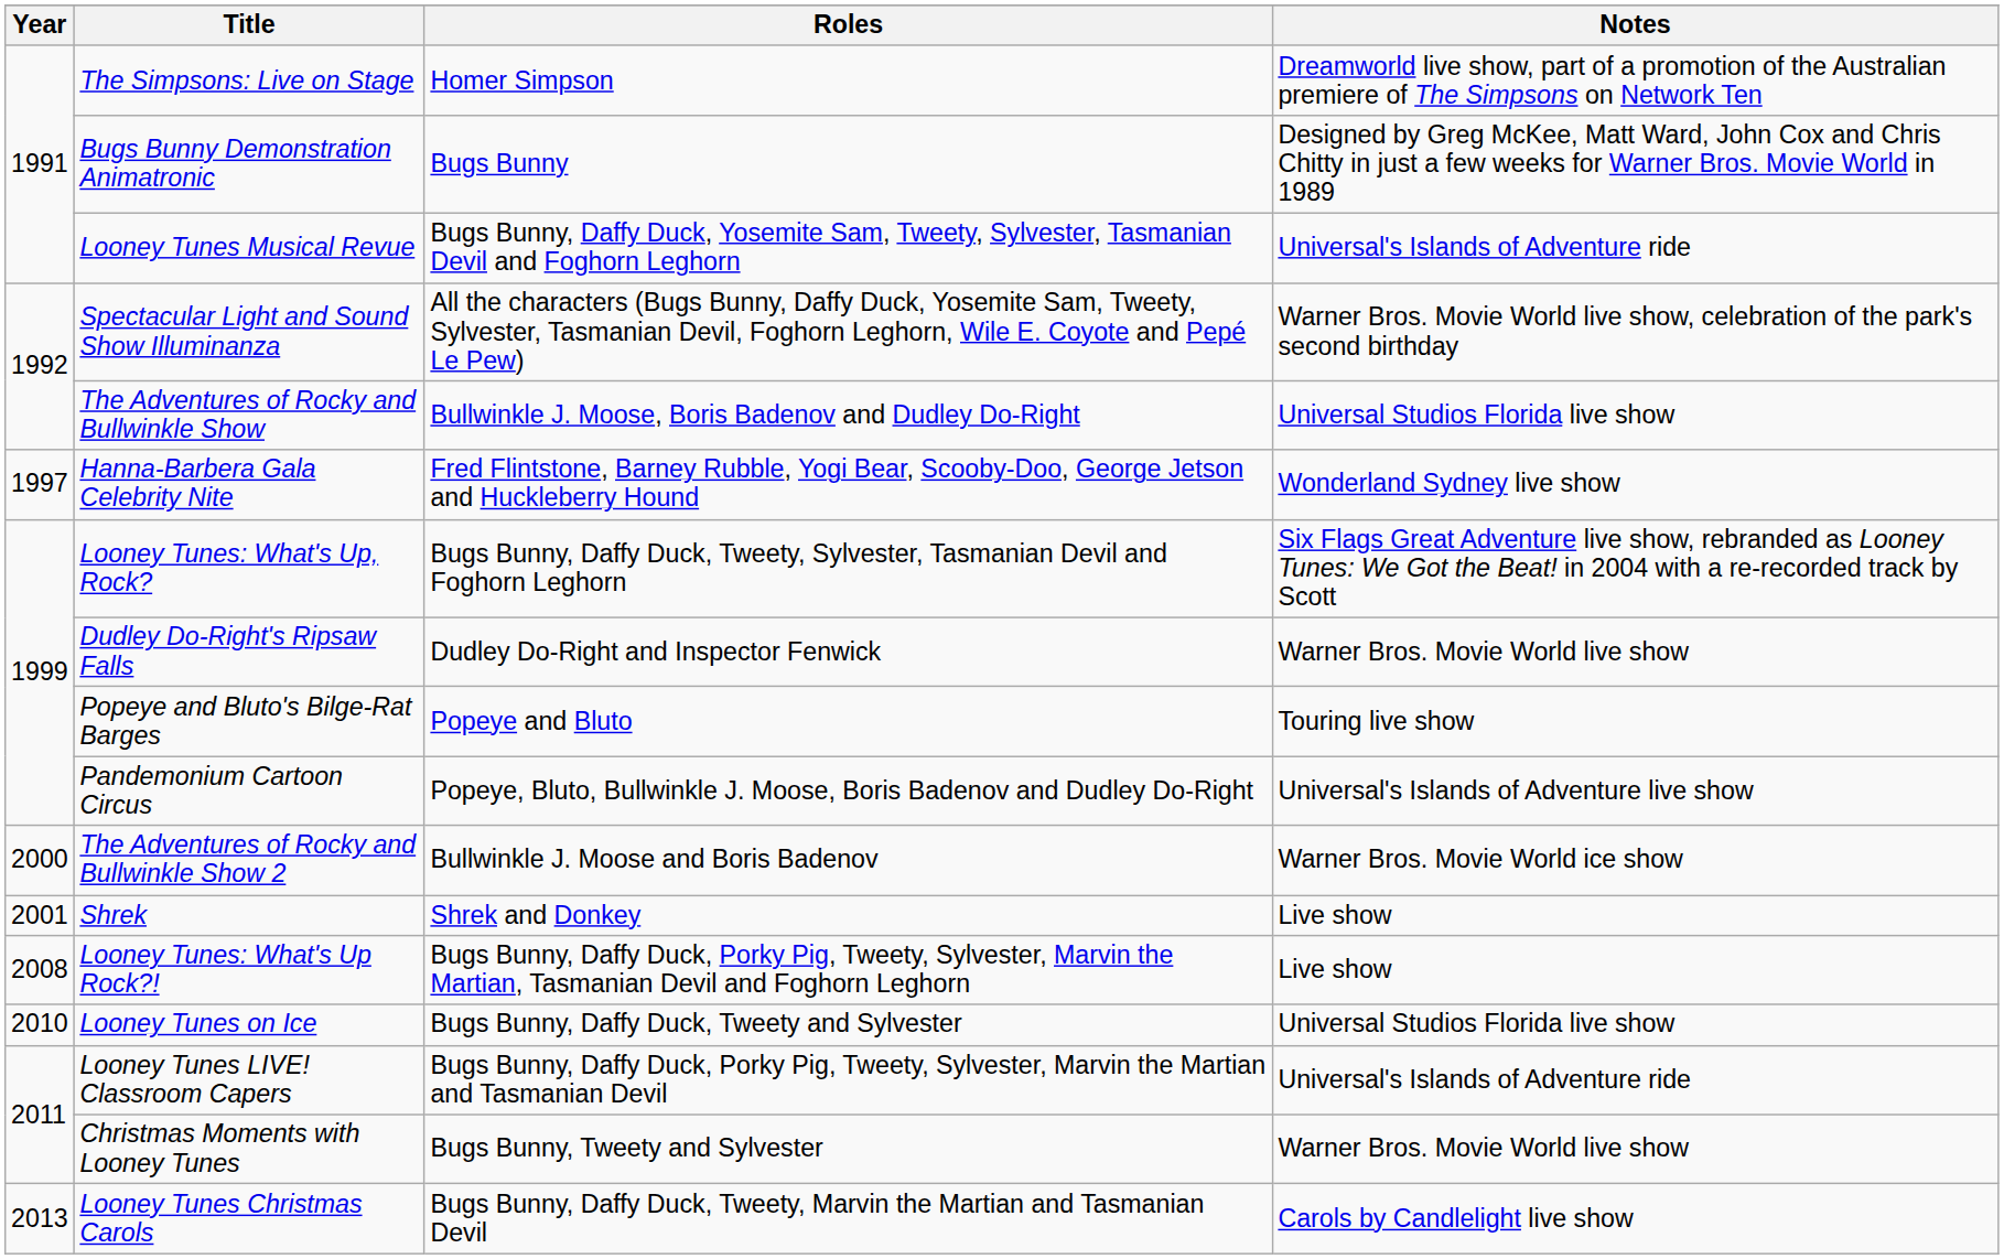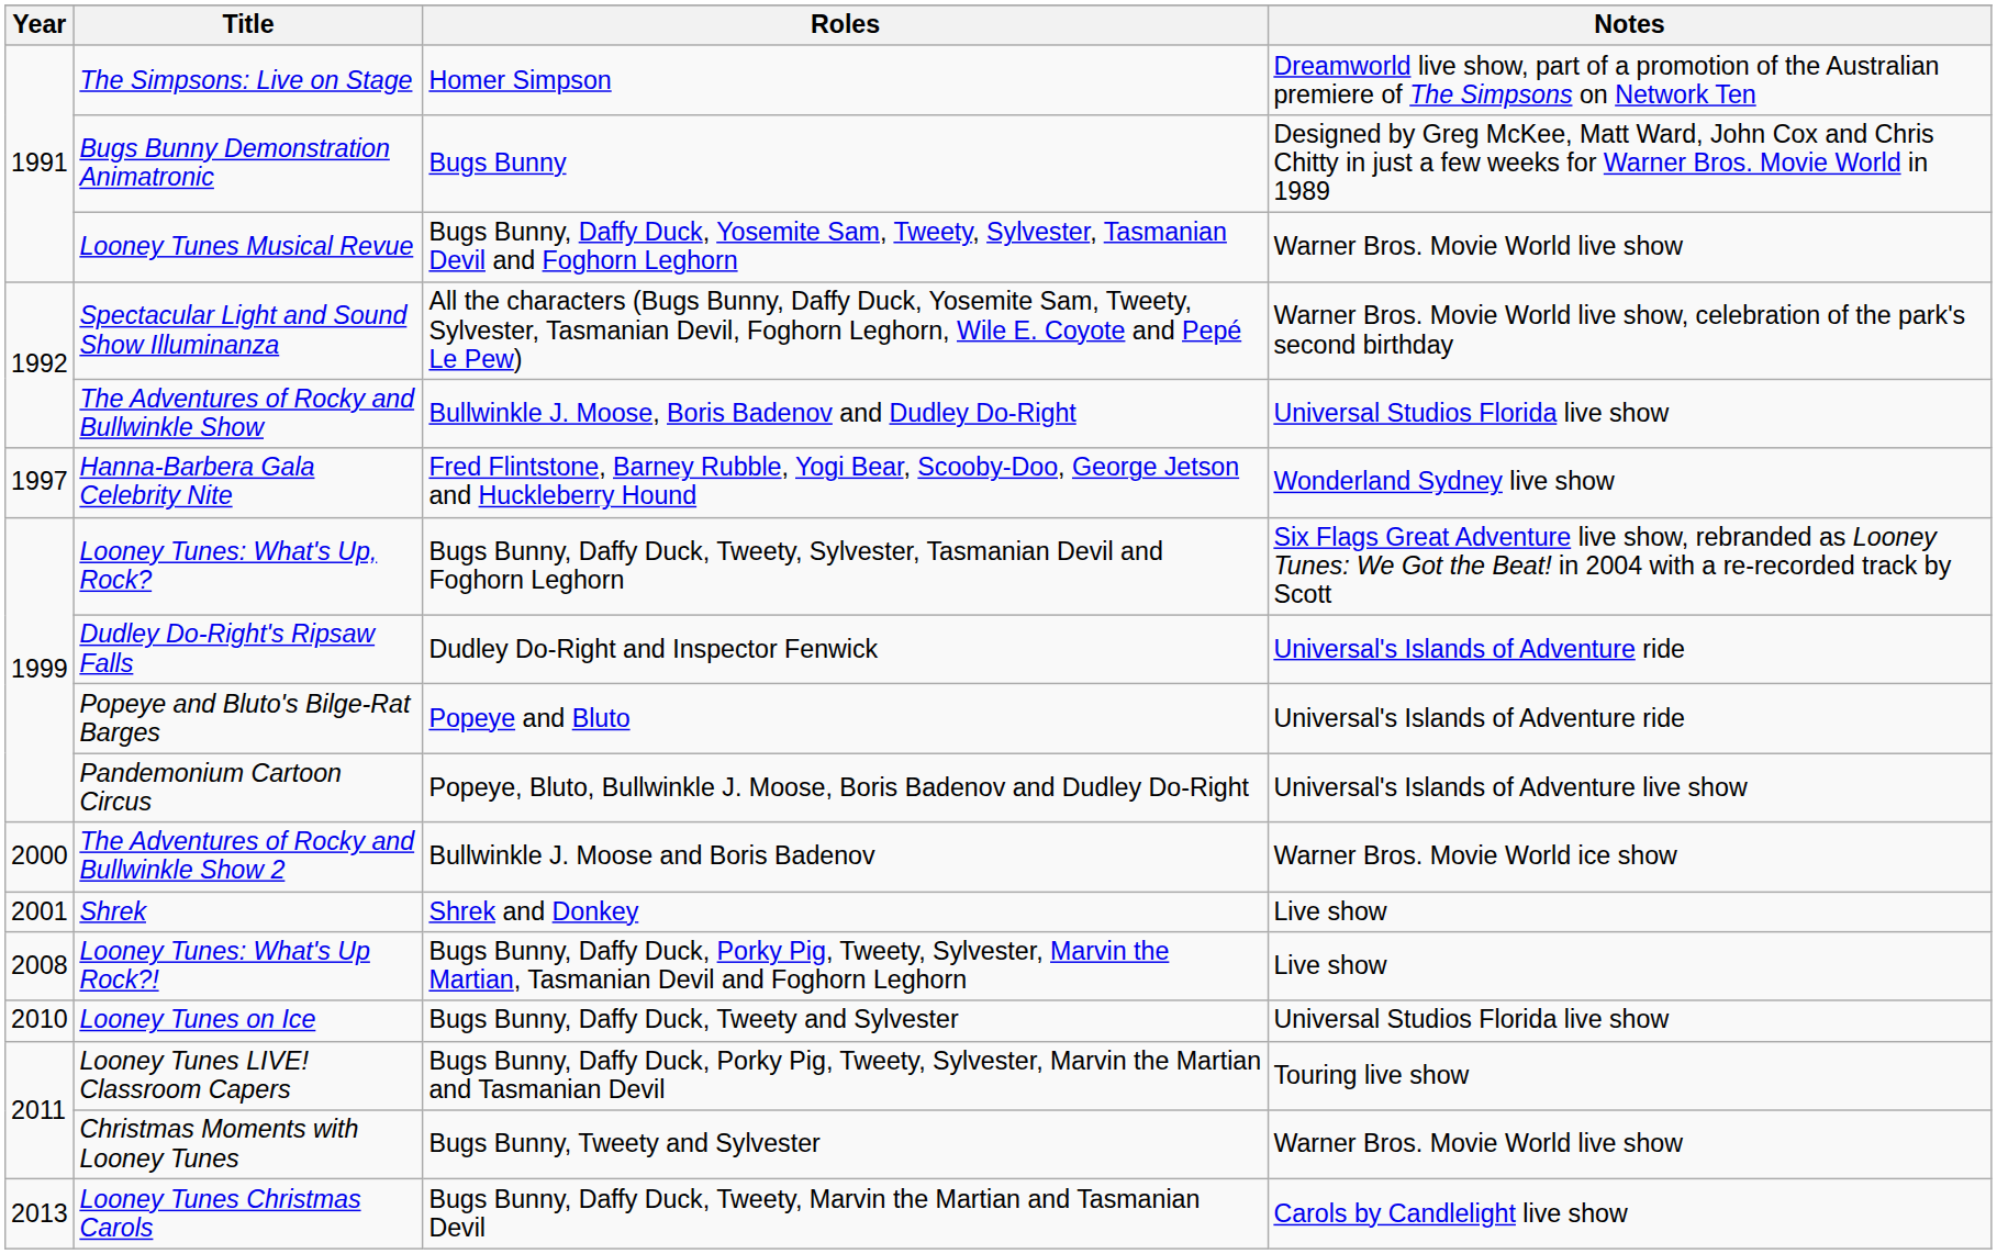Looney Tunes Musical Revue | Notes: Universal's Islands of Adventure ride -> Warner Bros. Movie World live show
Dudley Do-Right's Ripsaw Falls | Notes: Warner Bros. Movie World live show -> Universal's Islands of Adventure ride
Popeye and Bluto's Bilge-Rat Barges | Notes: Touring live show -> Universal's Islands of Adventure ride
Looney Tunes LIVE! Classroom Capers | Notes: Universal's Islands of Adventure ride -> Touring live show
